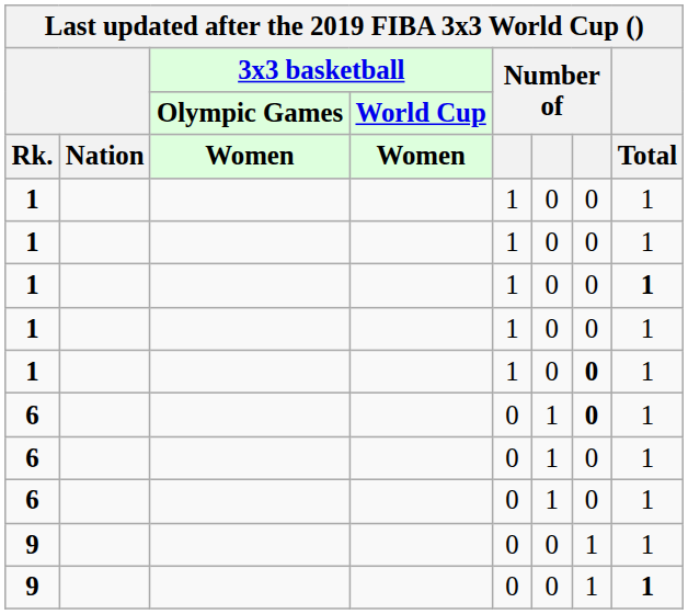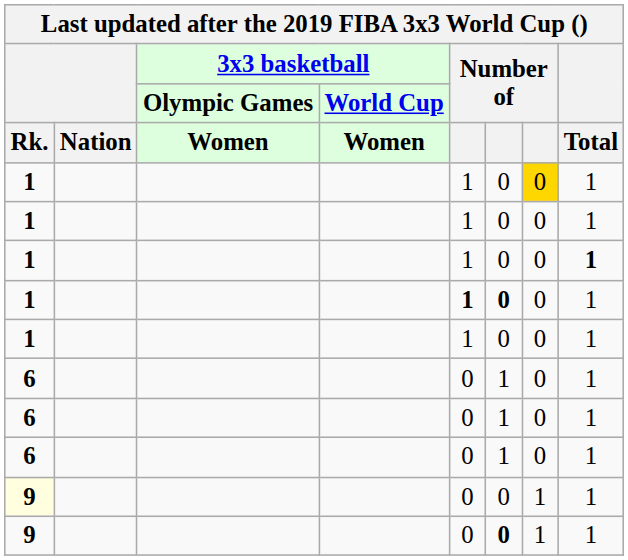row 5 | column 7: no background -> gold background
row 8 | column 5: normal -> bold
row 8 | column 6: normal -> bold
row 9 | column 7: bold -> normal
row 10 | column 7: bold -> normal
row 13 | Rk.: no background -> lightyellow background
row 14 | column 6: normal -> bold
row 14 | Total: bold -> normal
